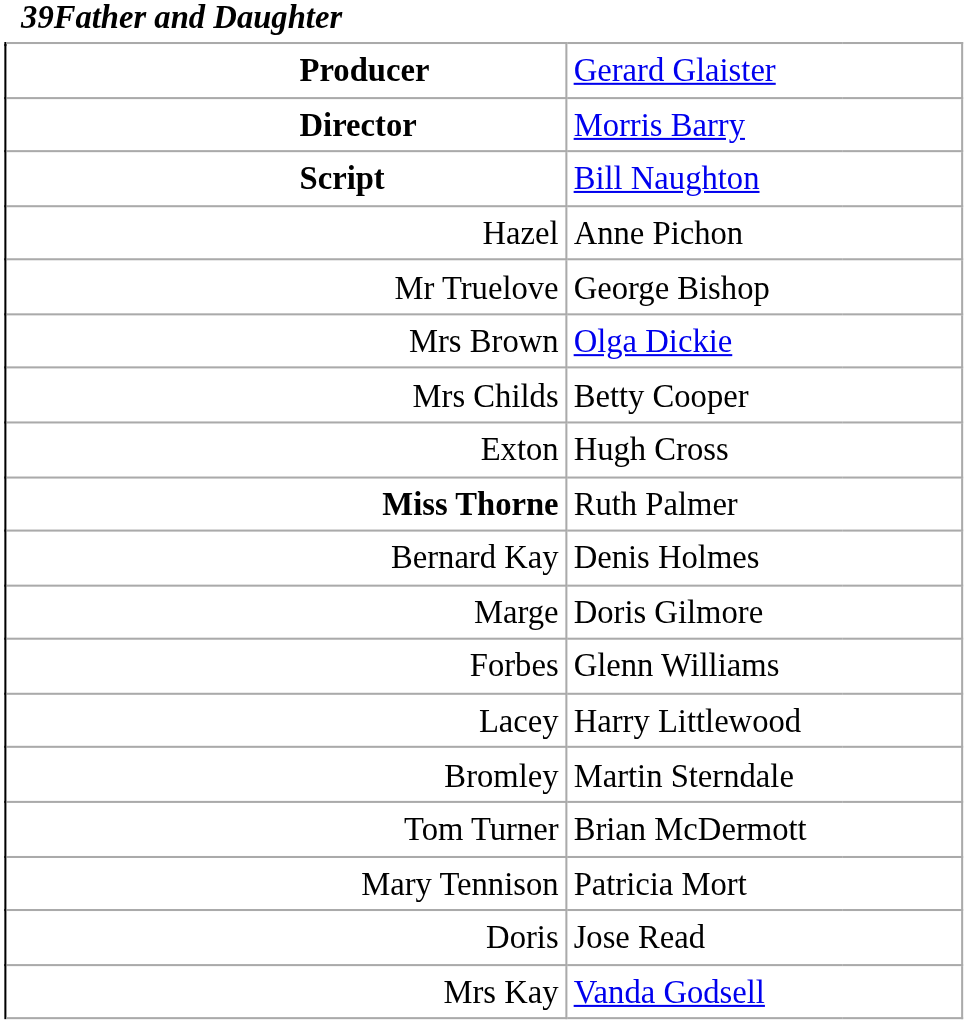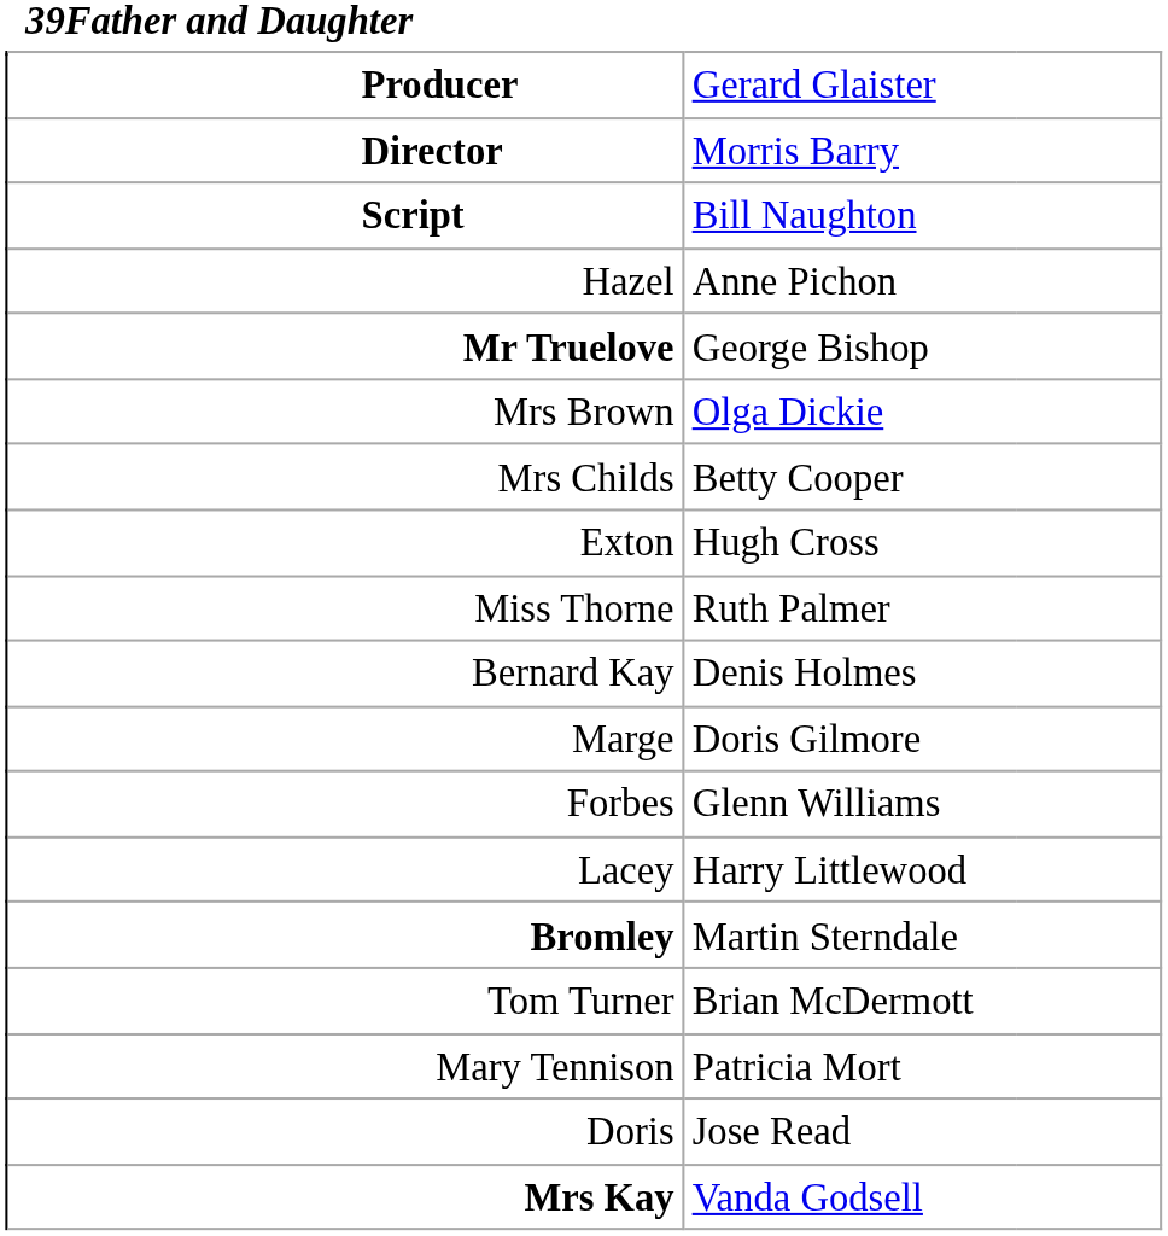Mr Truelove | column 2: normal -> bold
Miss Thorne | column 2: bold -> normal
Bromley | column 2: normal -> bold
Mrs Kay | column 2: normal -> bold
